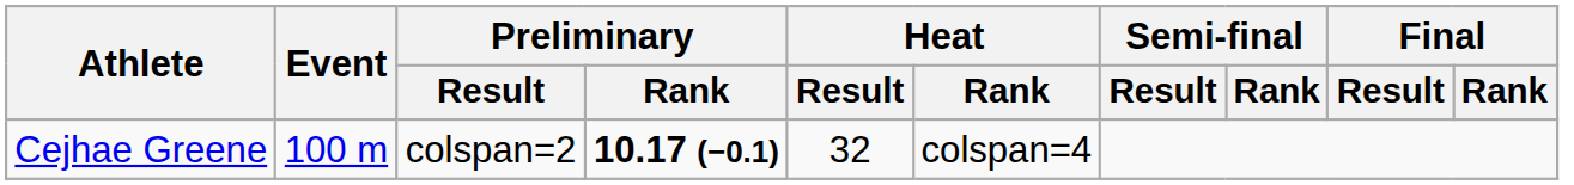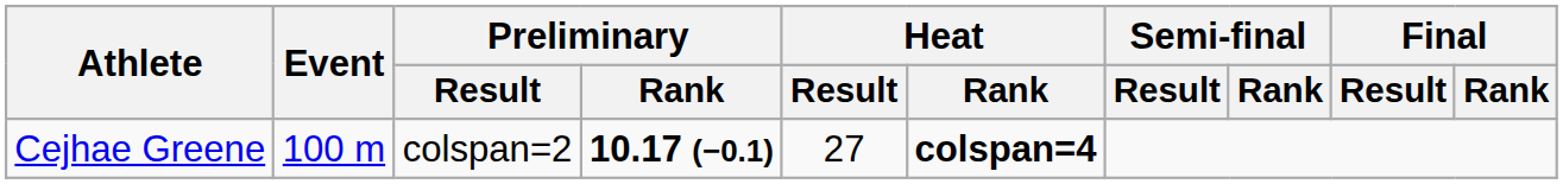Cejhae Greene | Heat / Result: 32 -> 27
Cejhae Greene | Heat / Rank: normal -> bold
